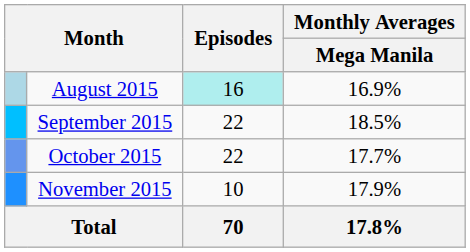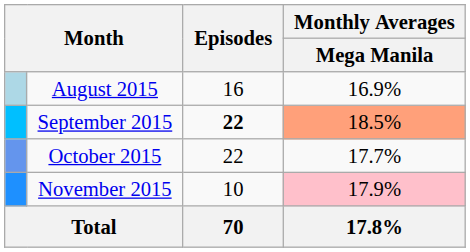August 2015 | Episodes: paleturquoise background -> no background
September 2015 | Episodes: normal -> bold
September 2015 | Monthly Averages / Mega Manila: no background -> lightsalmon background
November 2015 | Monthly Averages / Mega Manila: no background -> pink background
